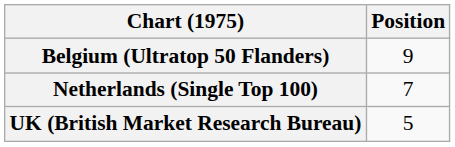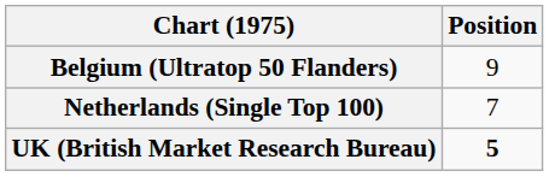UK (British Market Research Bureau) | Position: normal -> bold
